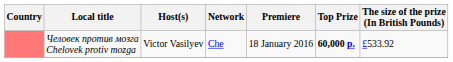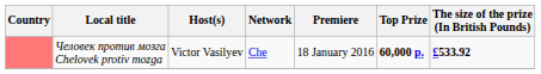Человек против мозга Chelovek protiv mozga | The size of the prize (In British Pounds): normal -> bold
